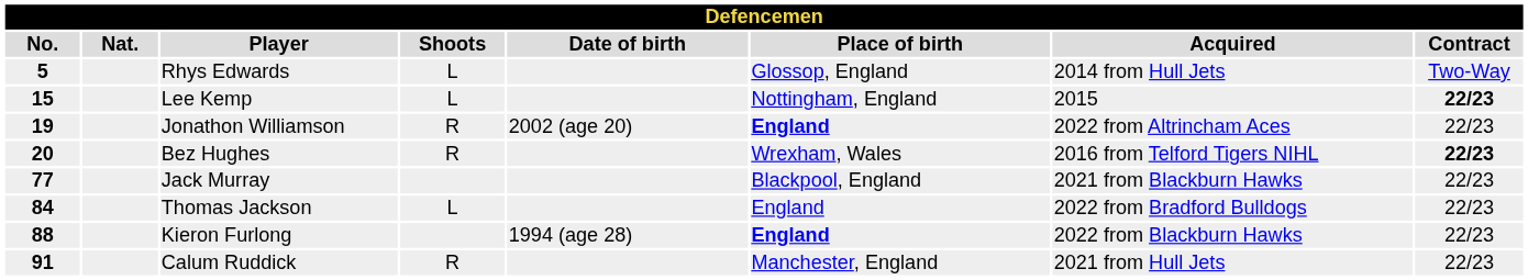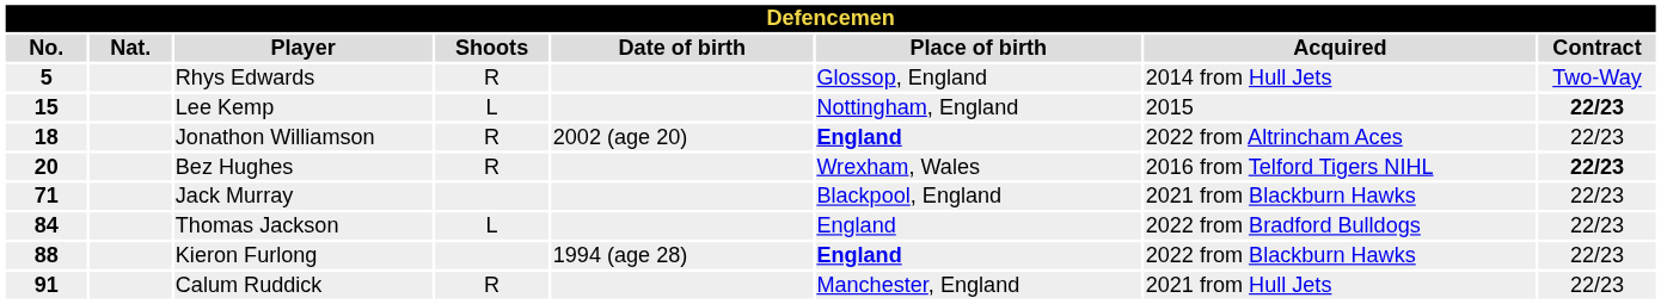Rhys Edwards | Shoots: L -> R
Jonathon Williamson | No.: 19 -> 18
Jack Murray | No.: 77 -> 71
